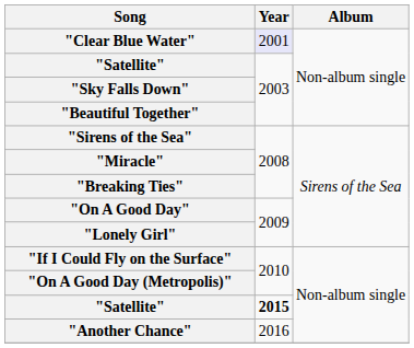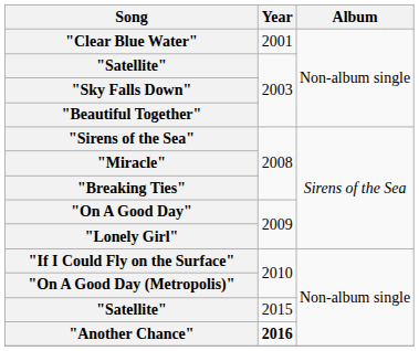2001 | Year: lavender background -> no background
2015 | Year: bold -> normal
2016 | Year: normal -> bold
